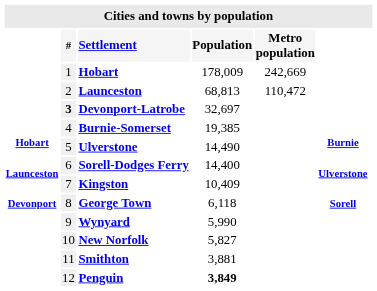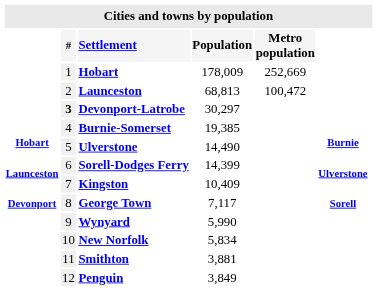Hobart | Metro population: 242,669 -> 252,669
Launceston | Metro population: 110,472 -> 100,472
Devonport-Latrobe | Population: 32,697 -> 30,297
Sorell-Dodges Ferry | Population: 14,400 -> 14,399
George Town | Population: 6,118 -> 7,117
New Norfolk | Population: 5,827 -> 5,834
Penguin | Population: bold -> normal
